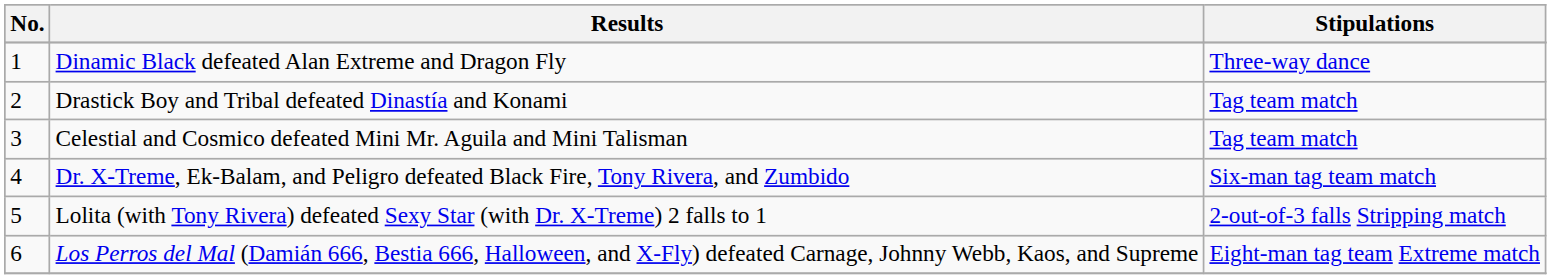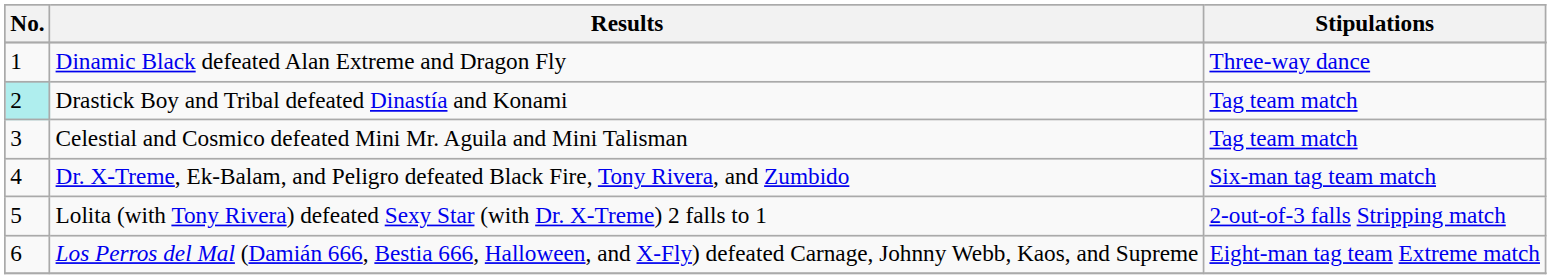Drastick Boy and Tribal defeated Dinastía and Konami | No.: no background -> paleturquoise background
